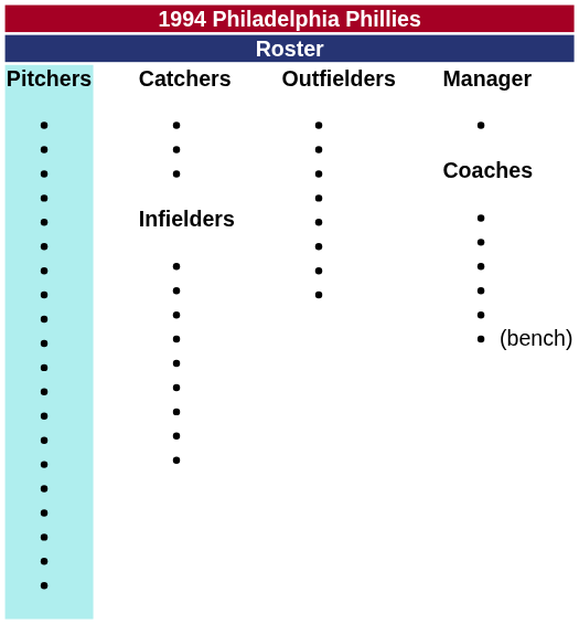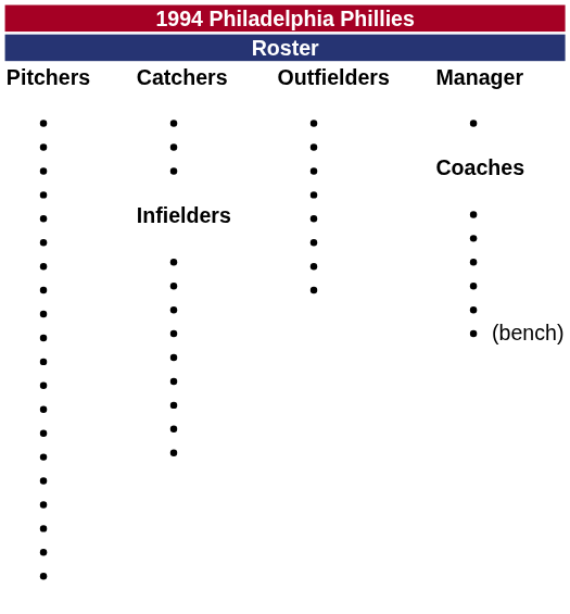Pitchers | column 1: paleturquoise background -> no background
